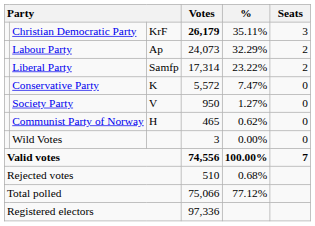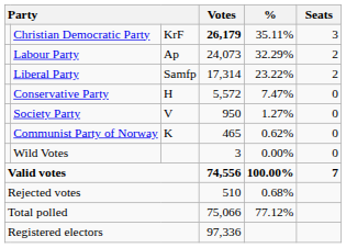Conservative Party | column 3: K -> H
Communist Party of Norway | column 3: H -> K
